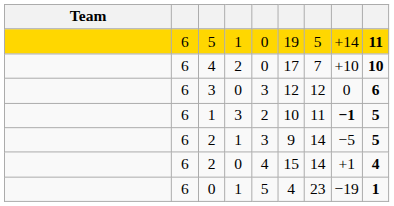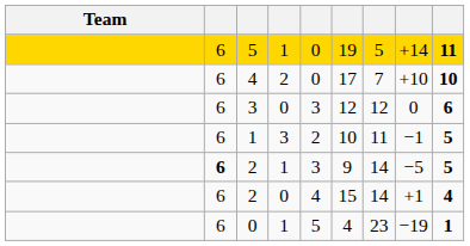row 5 | column 8: bold -> normal
row 6 | column 2: normal -> bold
